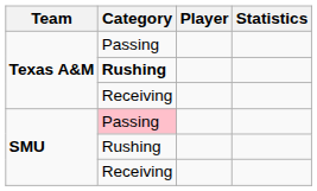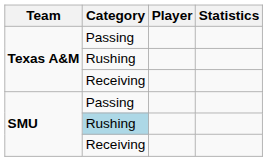Texas A&M / Rushing | Category: bold -> normal
SMU / Passing | Category: pink background -> no background
SMU / Rushing | Category: no background -> lightblue background
